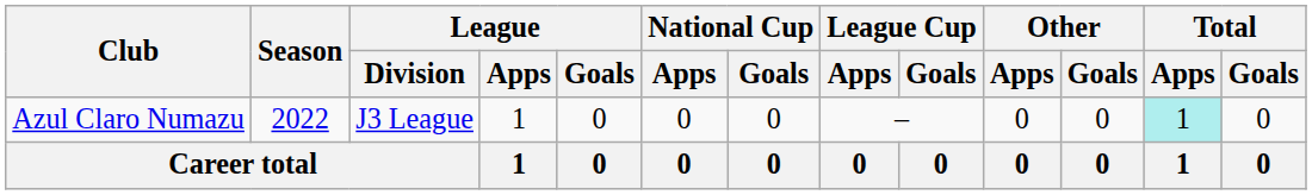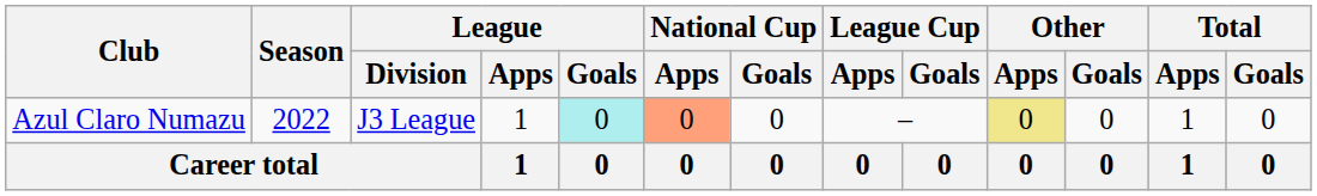Azul Claro Numazu | League / Goals: no background -> paleturquoise background
Azul Claro Numazu | National Cup / Apps: no background -> lightsalmon background
Azul Claro Numazu | Other / Apps: no background -> khaki background
Azul Claro Numazu | Total / Apps: paleturquoise background -> no background
